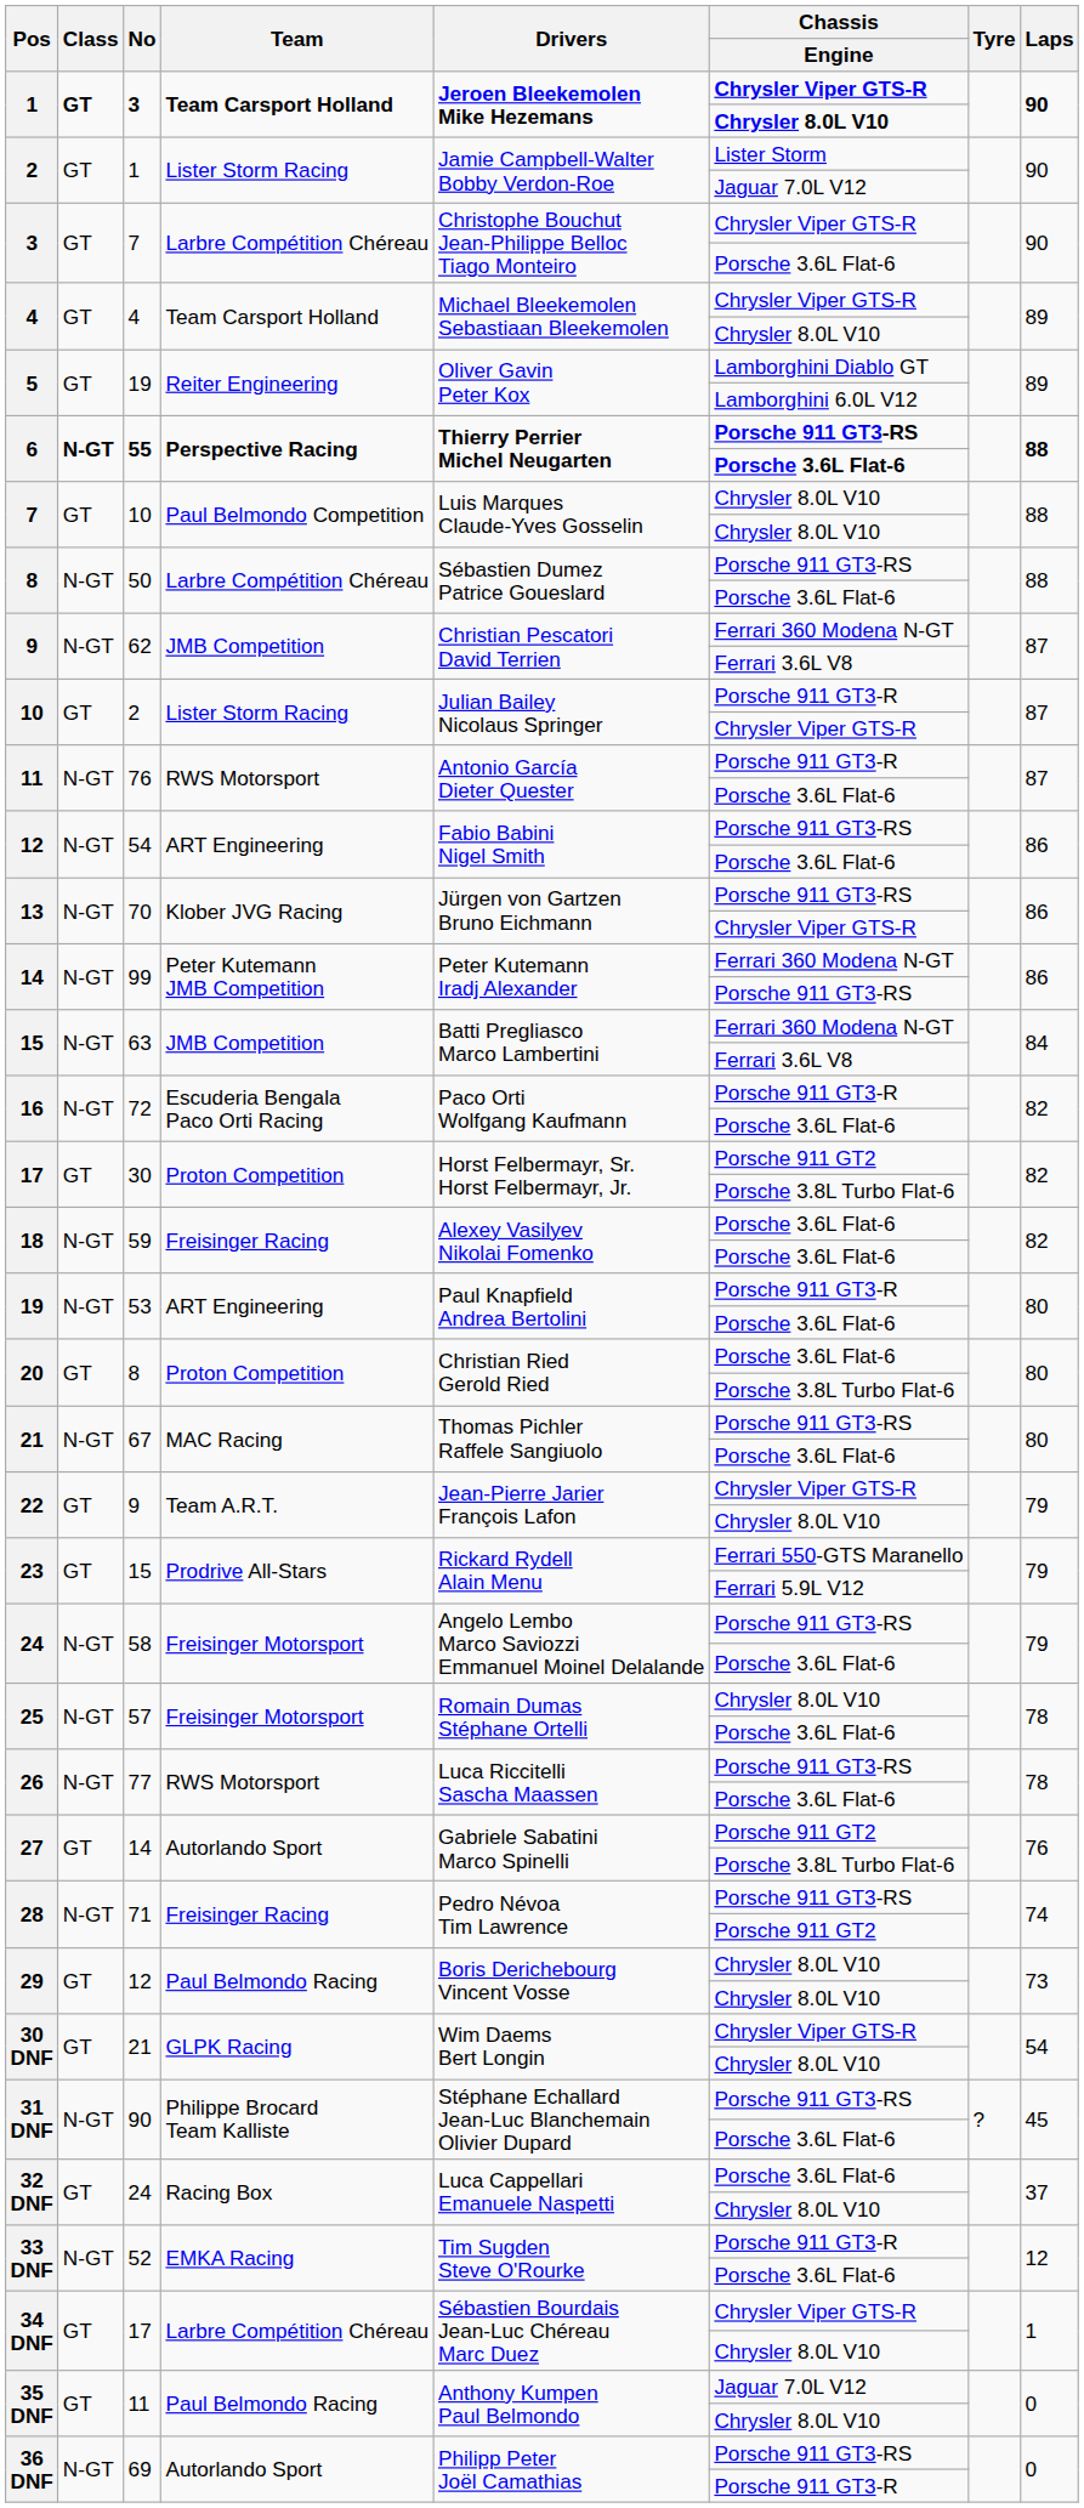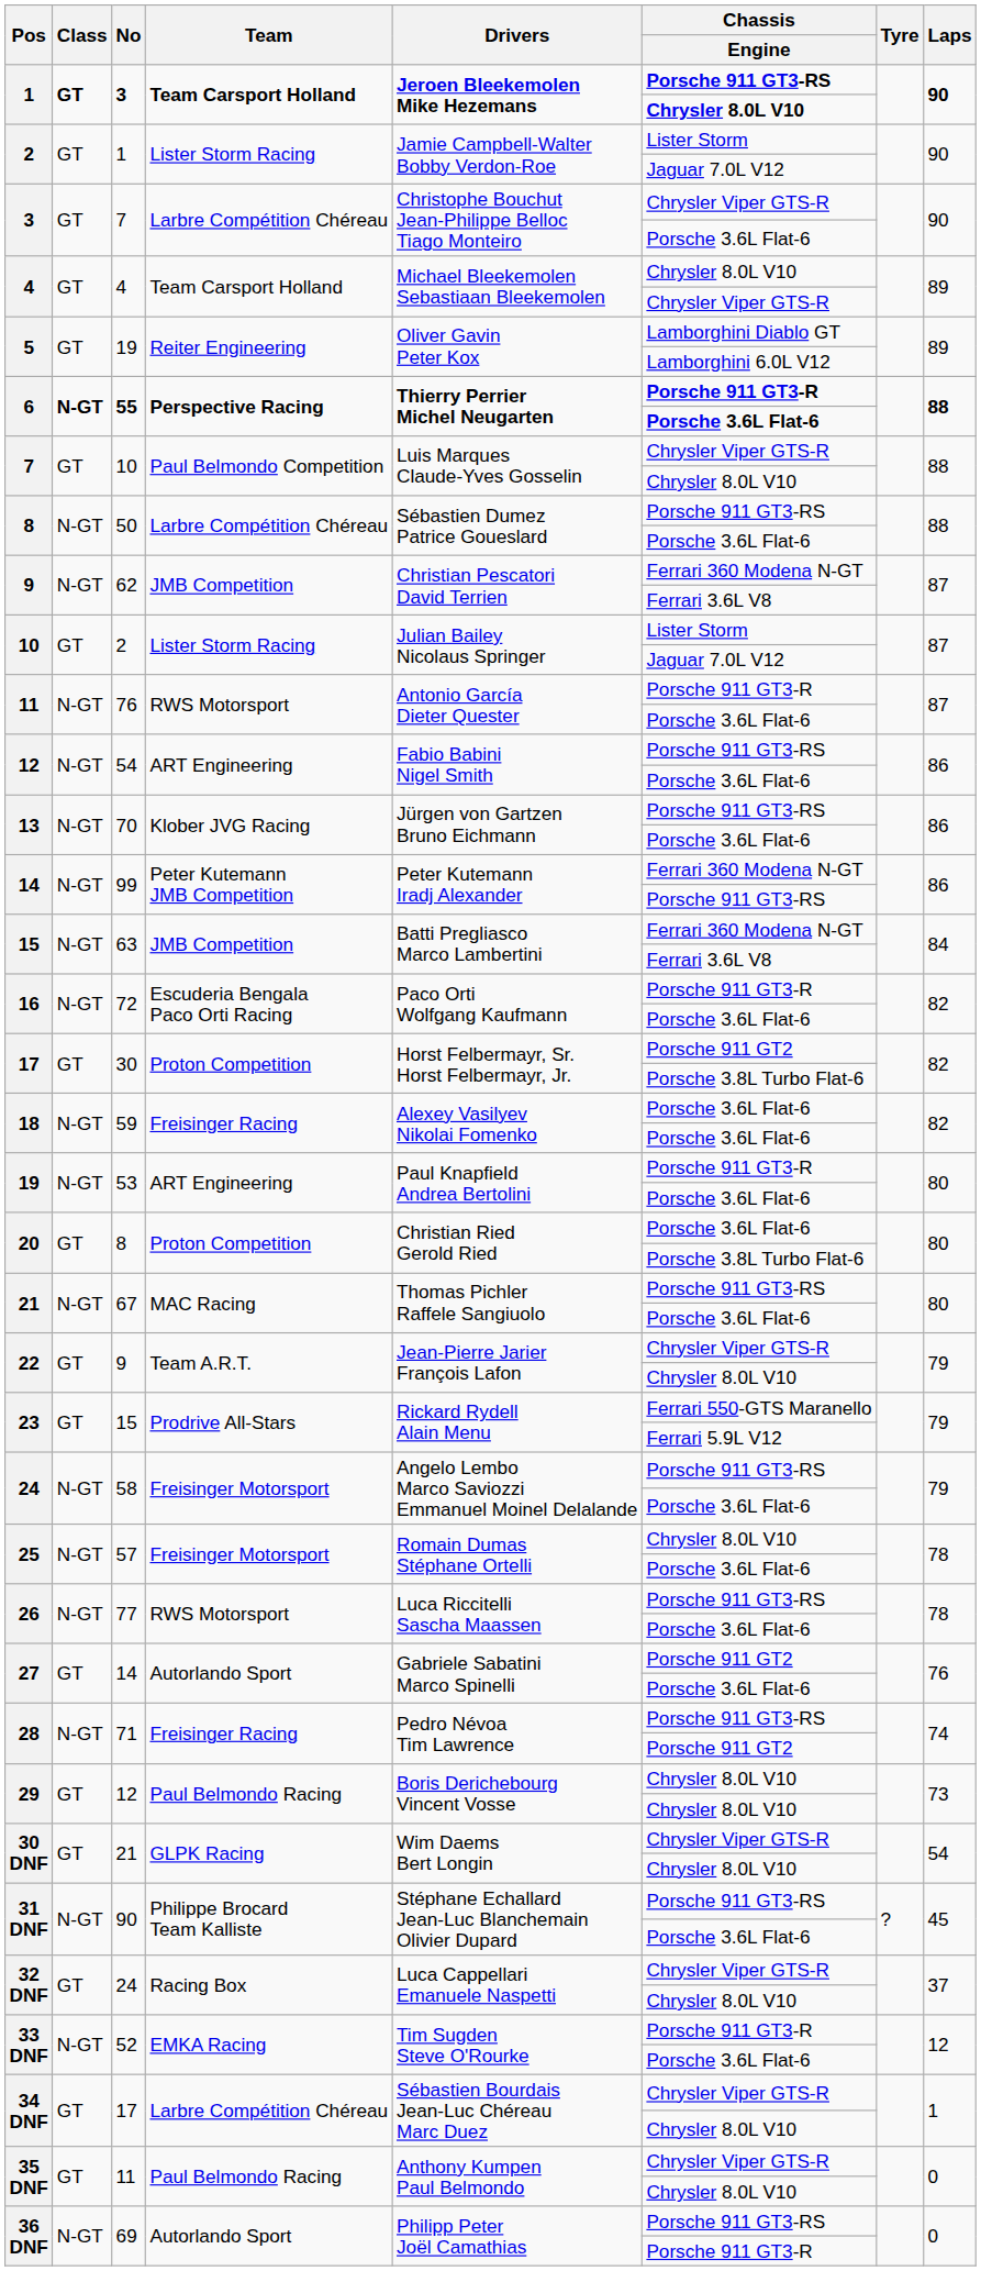row 3 | Chassis / Engine: Chrysler Viper GTS-R -> Porsche 911 GT3-RS
row 9 | Chassis / Engine: Chrysler Viper GTS-R -> Chrysler 8.0L V10
row 10 | Chassis / Engine: Chrysler 8.0L V10 -> Chrysler Viper GTS-R
row 13 | Chassis / Engine: Porsche 911 GT3-RS -> Porsche 911 GT3-R
row 15 | Chassis / Engine: Chrysler 8.0L V10 -> Chrysler Viper GTS-R
row 21 | Chassis / Engine: Porsche 911 GT3-R -> Lister Storm
row 22 | Chassis / Engine: Chrysler Viper GTS-R -> Jaguar 7.0L V12
row 28 | Chassis / Engine: Chrysler Viper GTS-R -> Porsche 3.6L Flat-6
row 56 | Chassis / Engine: Porsche 3.8L Turbo Flat-6 -> Porsche 3.6L Flat-6
row 65 | Chassis / Engine: Porsche 3.6L Flat-6 -> Chrysler Viper GTS-R
row 71 | Chassis / Engine: Jaguar 7.0L V12 -> Chrysler Viper GTS-R
